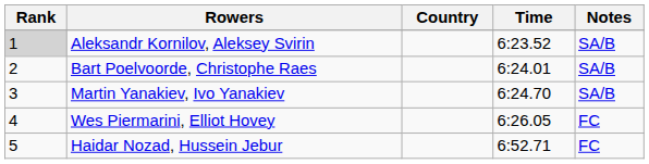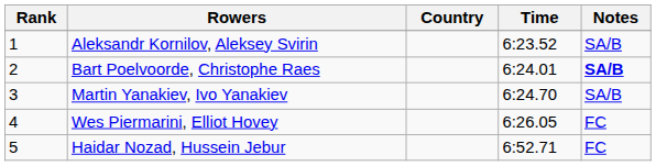Aleksandr Kornilov, Aleksey Svirin | Rank: lightgrey background -> no background
Bart Poelvoorde, Christophe Raes | Notes: normal -> bold
